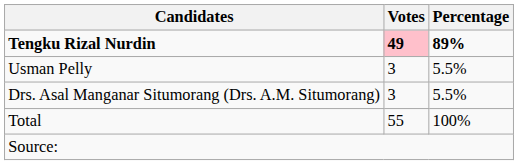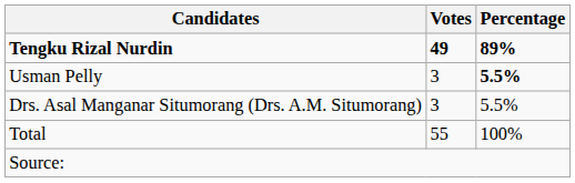Tengku Rizal Nurdin | Votes: pink background -> no background
Usman Pelly | Percentage: normal -> bold
